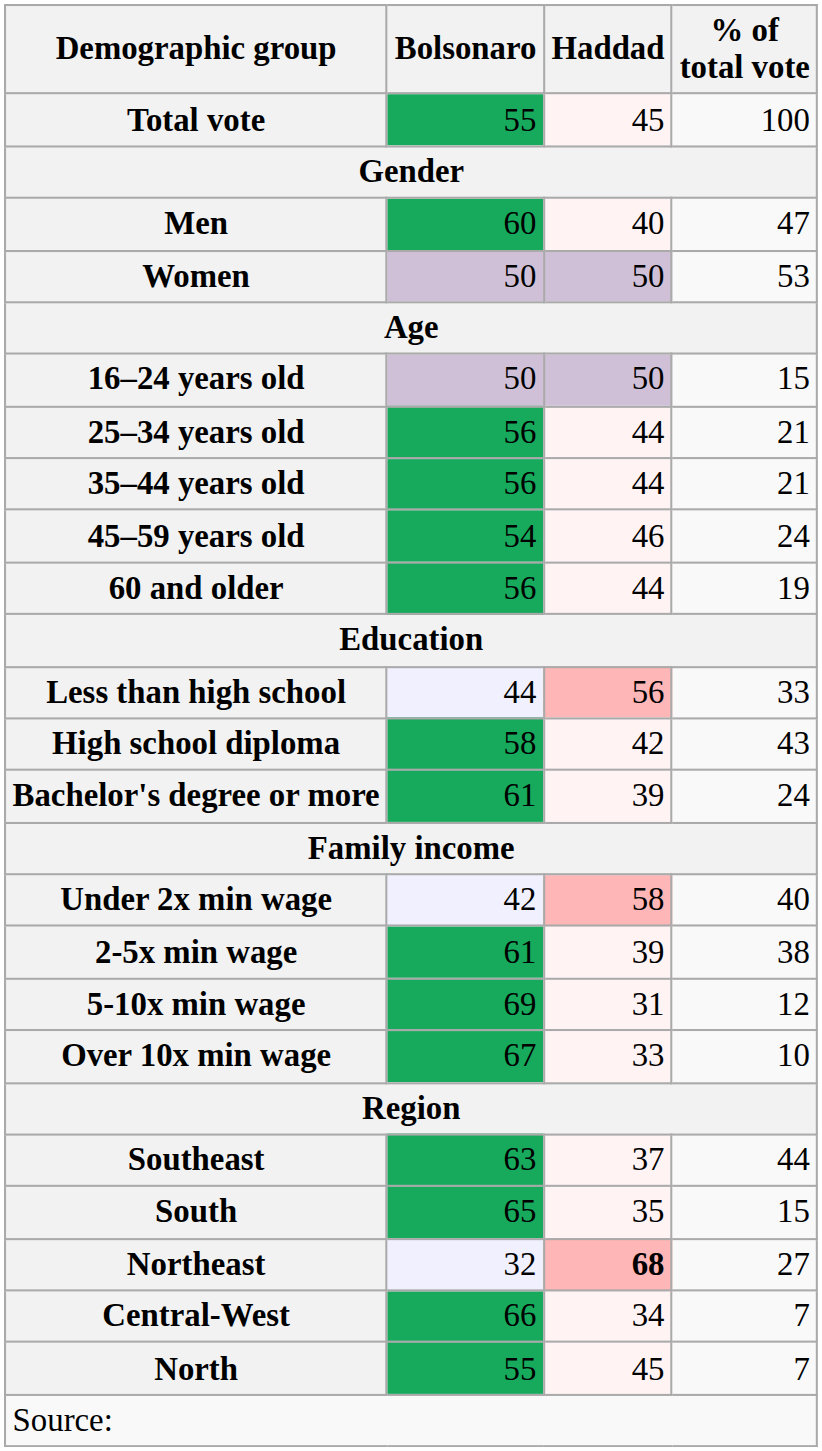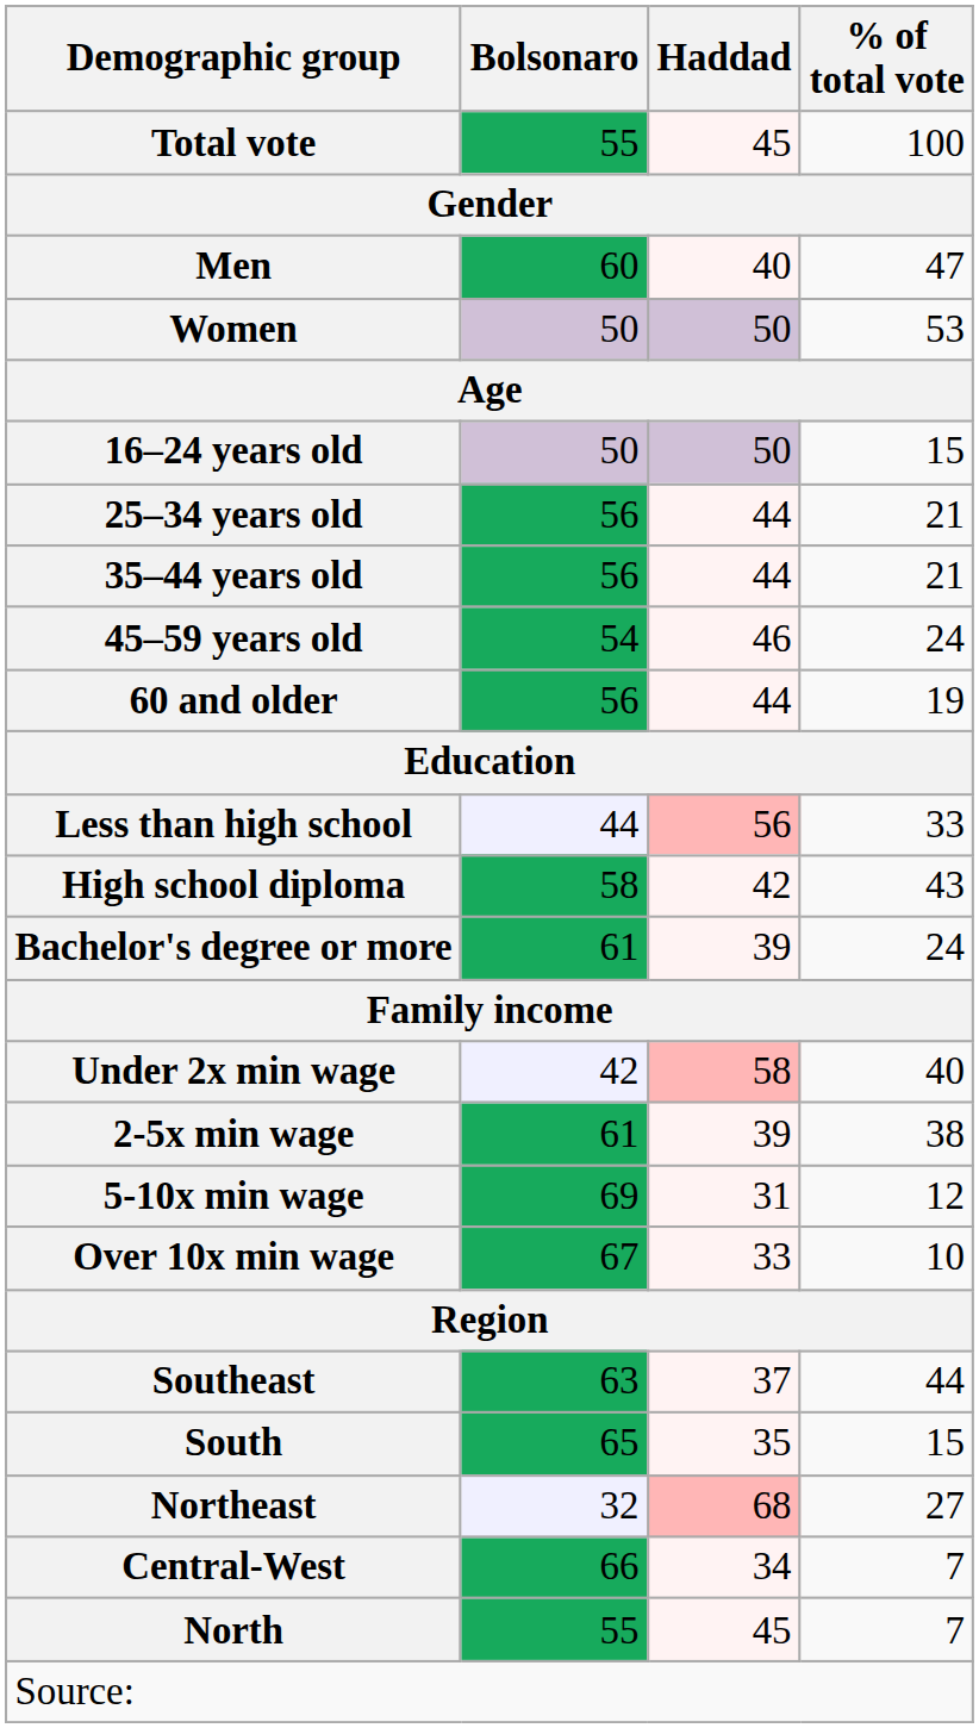Northeast | Haddad: bold -> normal
